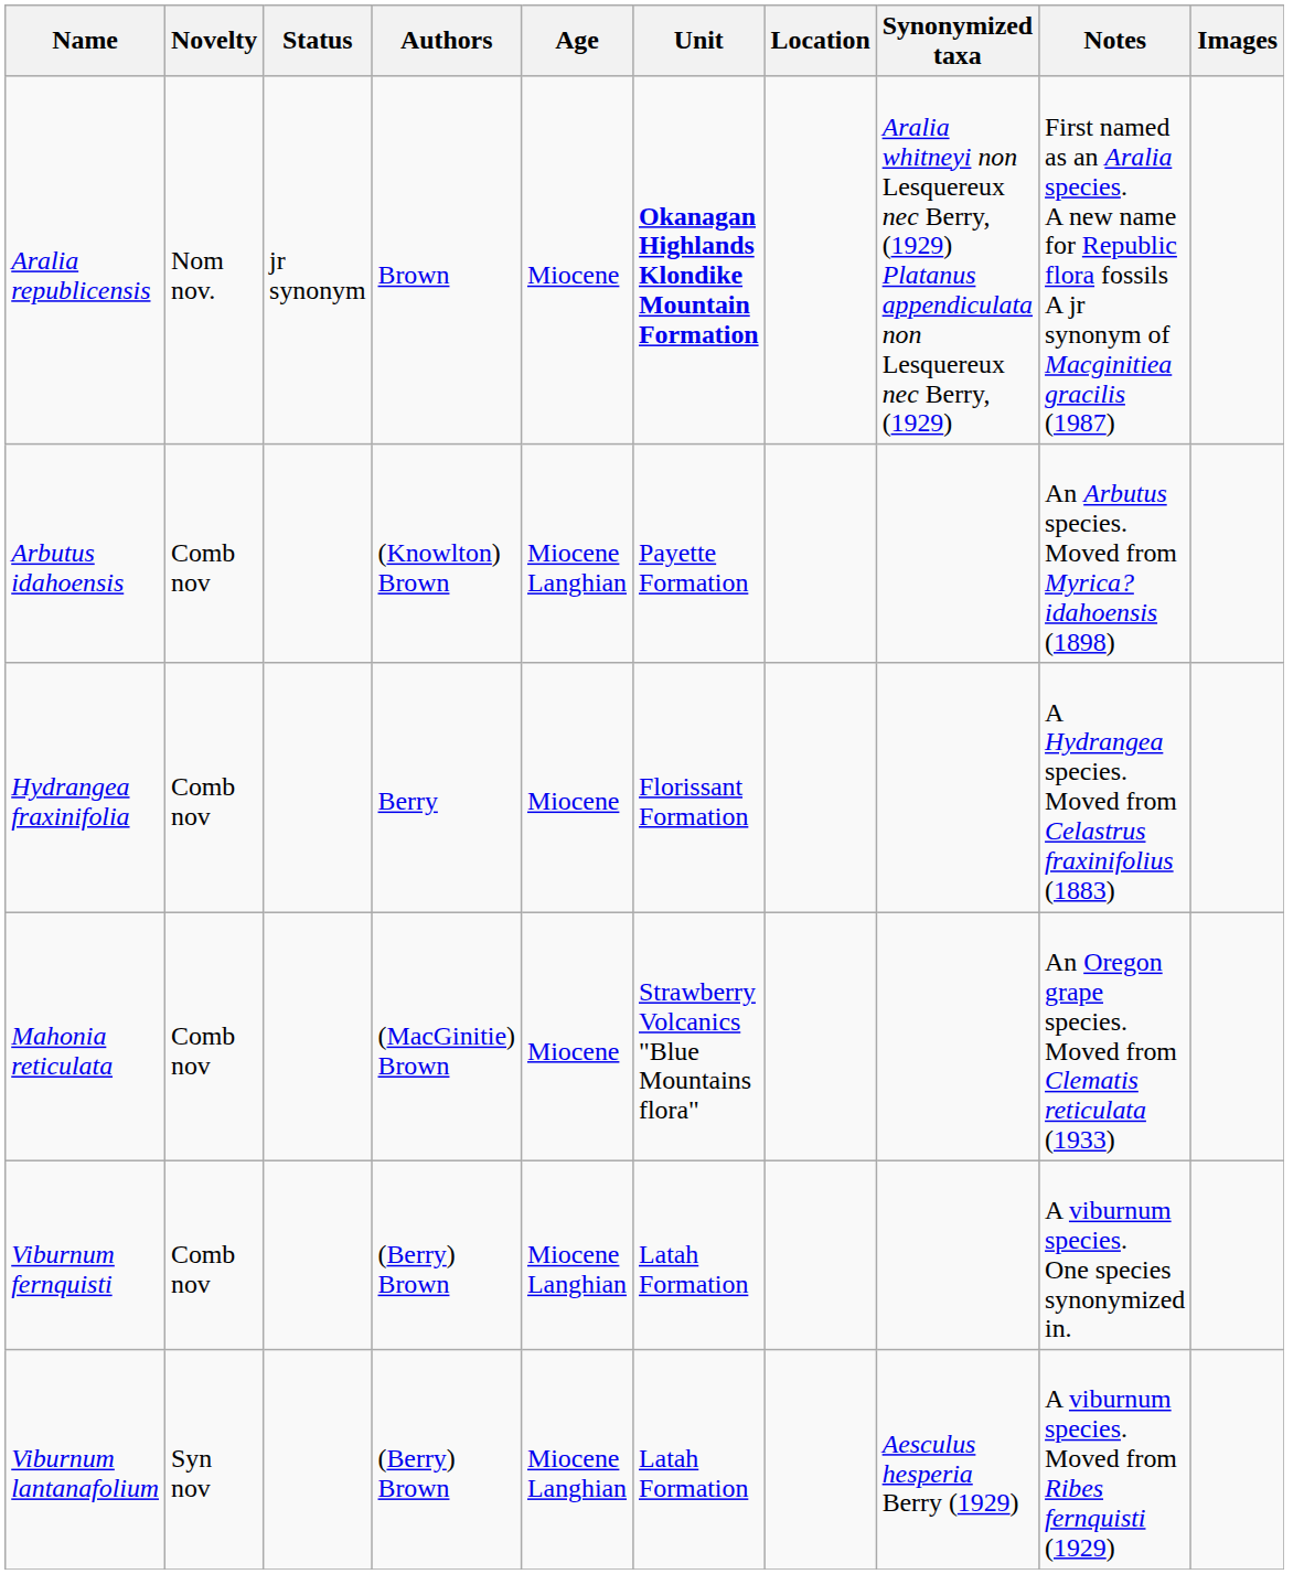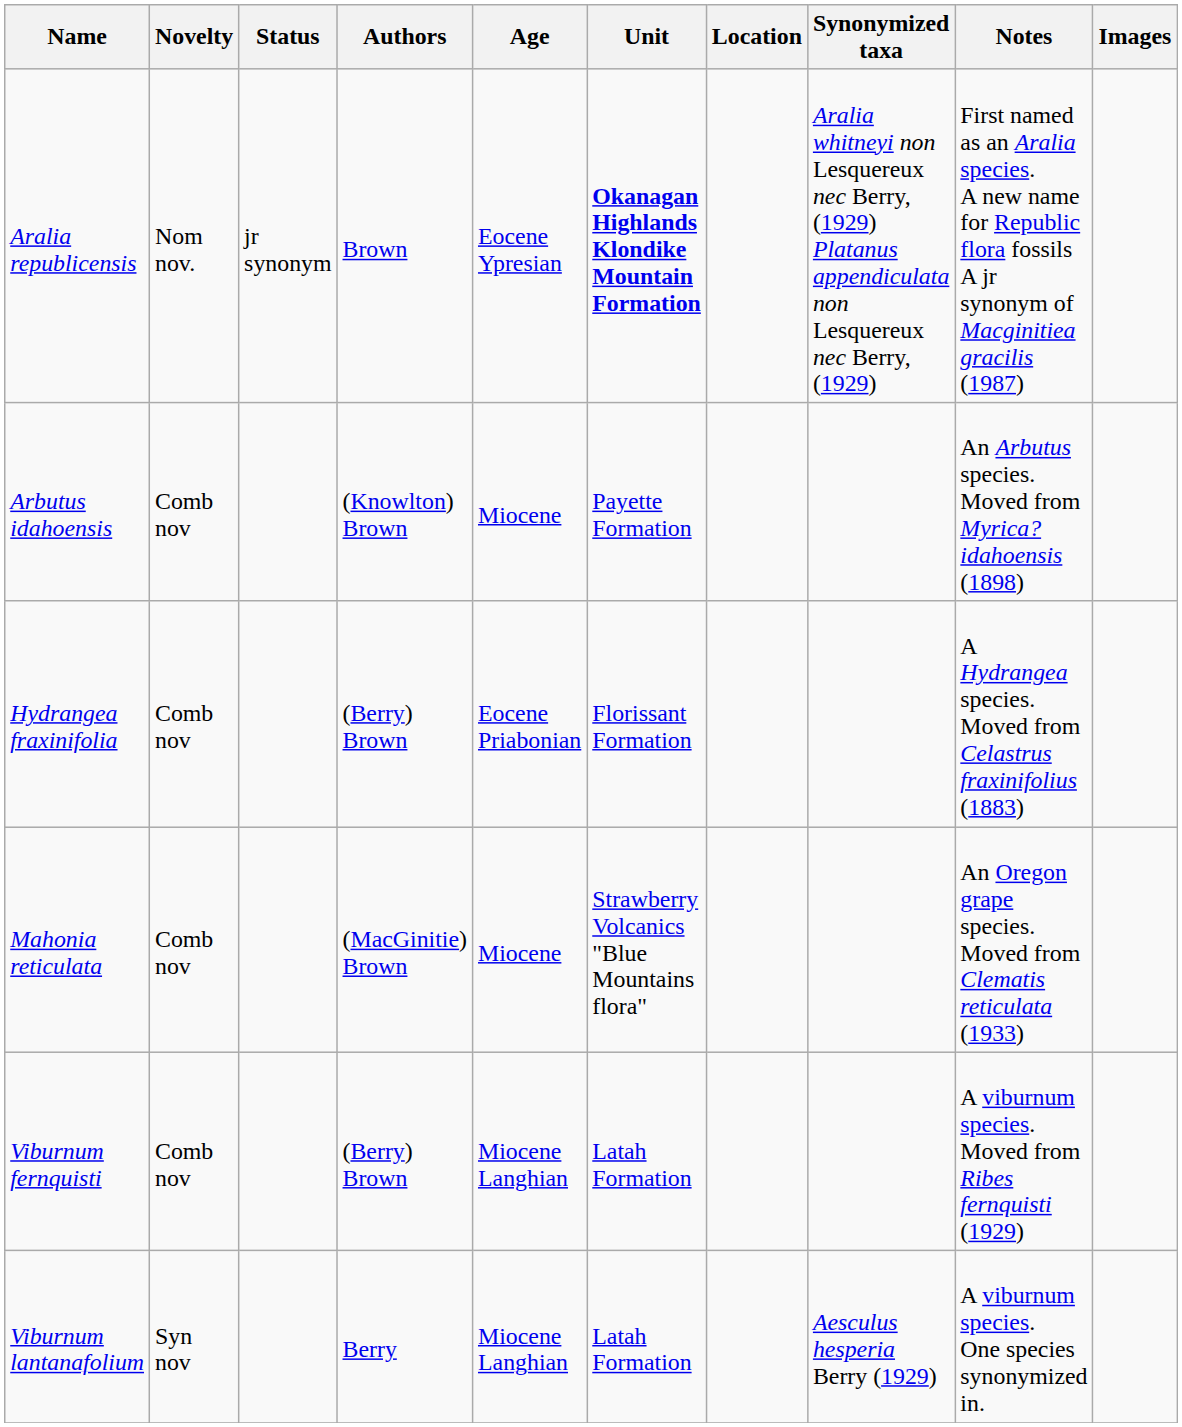Aralia republicensis | Age: Miocene -> Eocene Ypresian
Arbutus idahoensis | Age: Miocene Langhian -> Miocene
Hydrangea fraxinifolia | Authors: Berry -> (Berry) Brown
Hydrangea fraxinifolia | Age: Miocene -> Eocene Priabonian
Viburnum fernquisti | Notes: A viburnum species. One species synonymized in. -> A viburnum species. Moved from Ribes fernquisti (1929)
Viburnum lantanafolium | Authors: (Berry) Brown -> Berry
Viburnum lantanafolium | Notes: A viburnum species. Moved from Ribes fernquisti (1929) -> A viburnum species. One species synonymized in.
